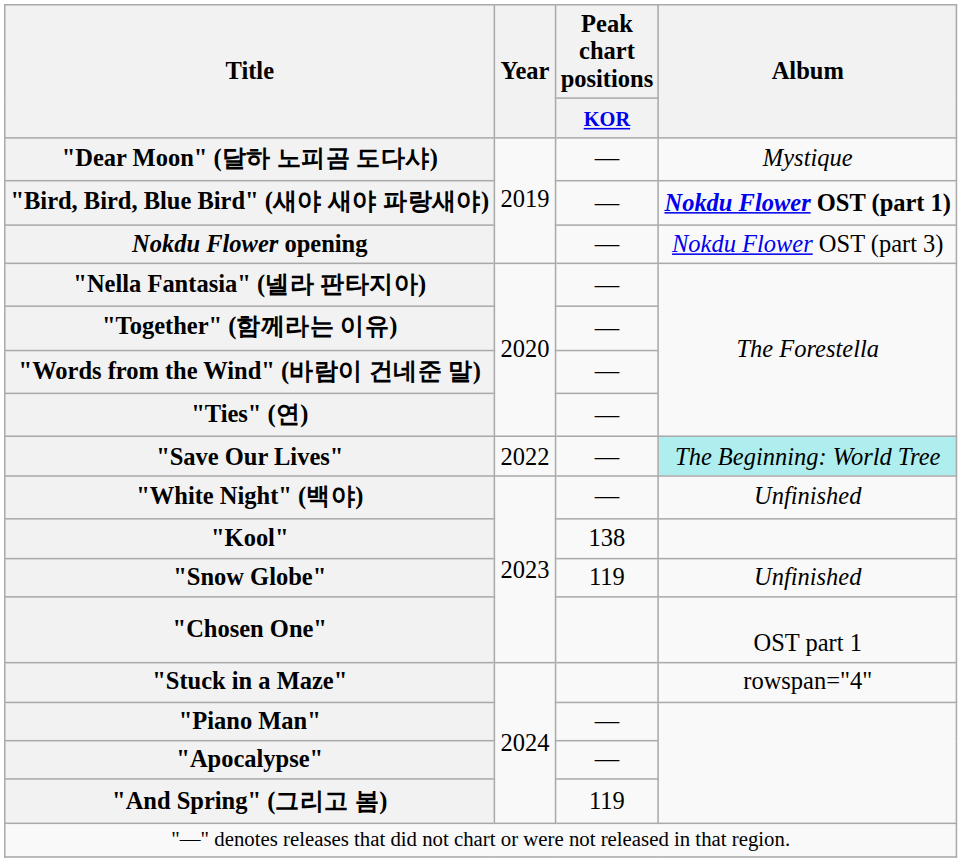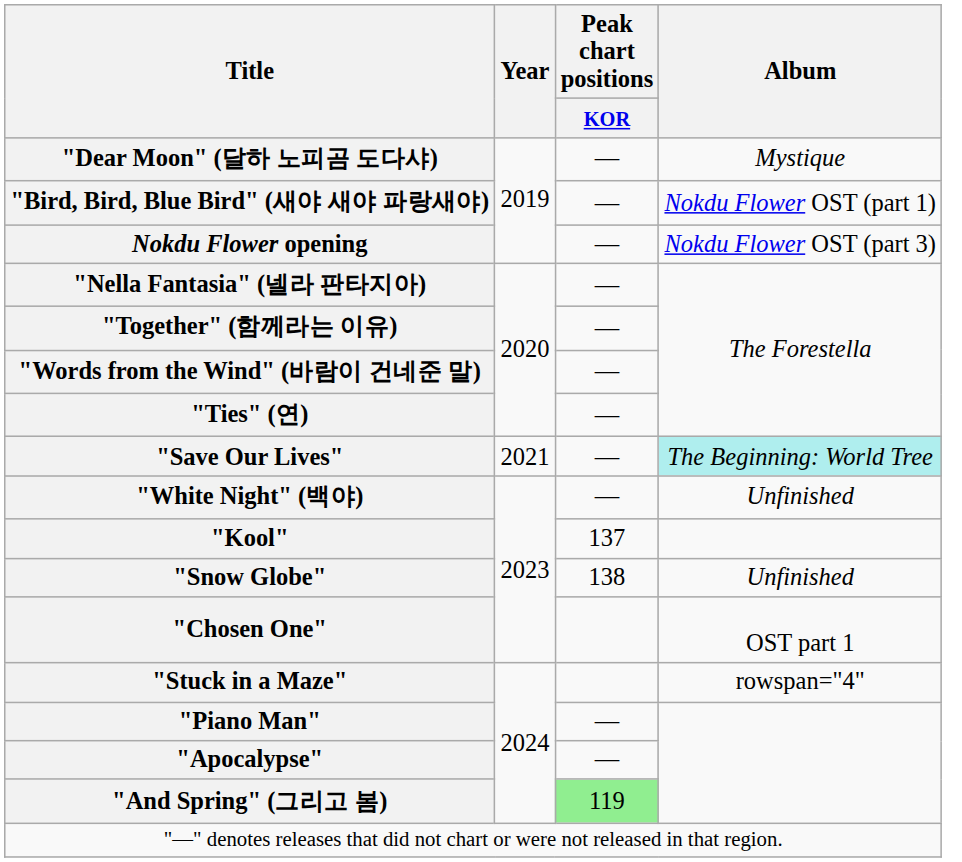"Bird, Bird, Blue Bird" (새야 새야 파랑새야) | Album: bold -> normal
"Save Our Lives" | Year: 2022 -> 2021
"Kool" | Peak chart positions / KOR: 138 -> 137
"Snow Globe" | Peak chart positions / KOR: 119 -> 138
"And Spring" (그리고 봄) | Peak chart positions / KOR: no background -> lightgreen background
